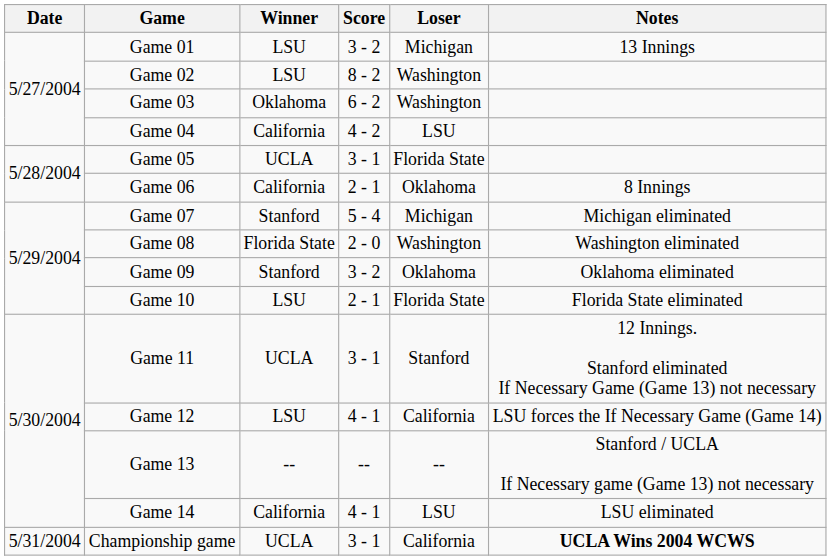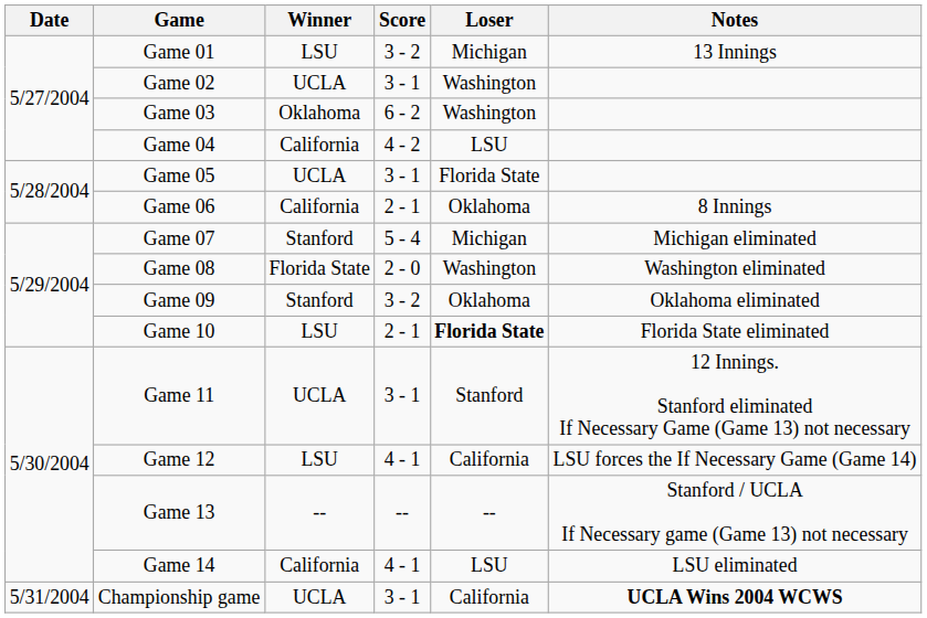Game 02 | Winner: LSU -> UCLA
Game 02 | Score: 8 - 2 -> 3 - 1
Game 10 | Loser: normal -> bold
